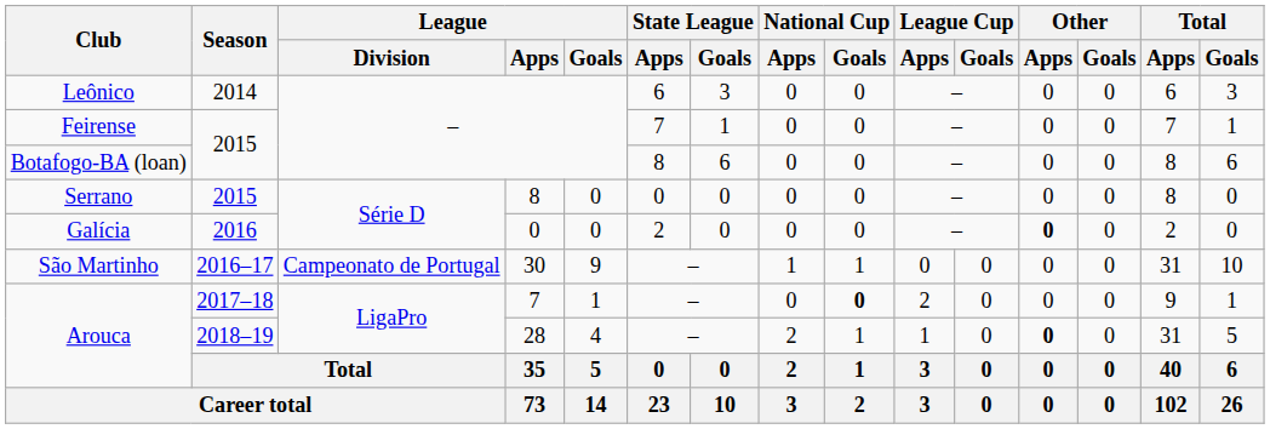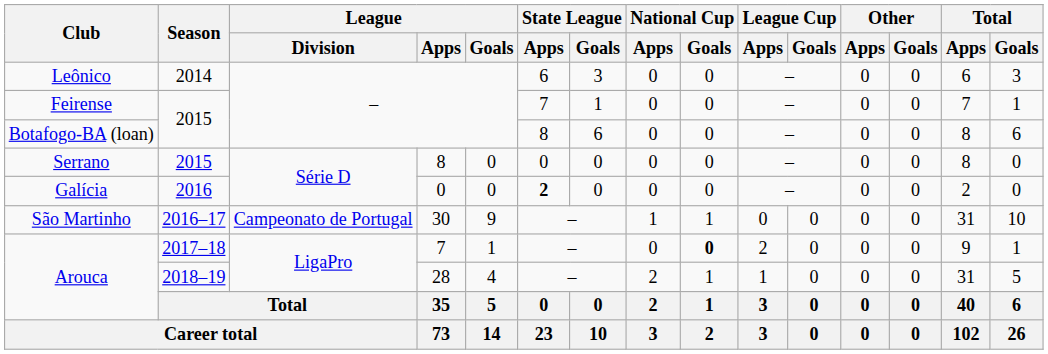Galícia | State League / Apps: normal -> bold
Galícia | Other / Apps: bold -> normal
Arouca / 2018–19 | Other / Apps: bold -> normal
